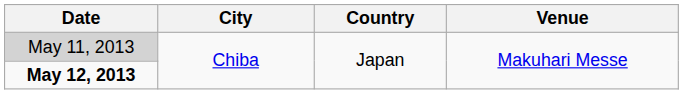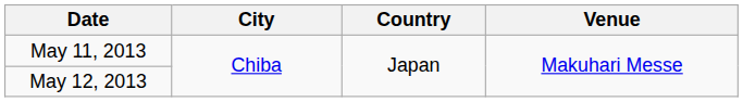May 11, 2013 | Date: lightgrey background -> no background
May 12, 2013 | Date: bold -> normal
